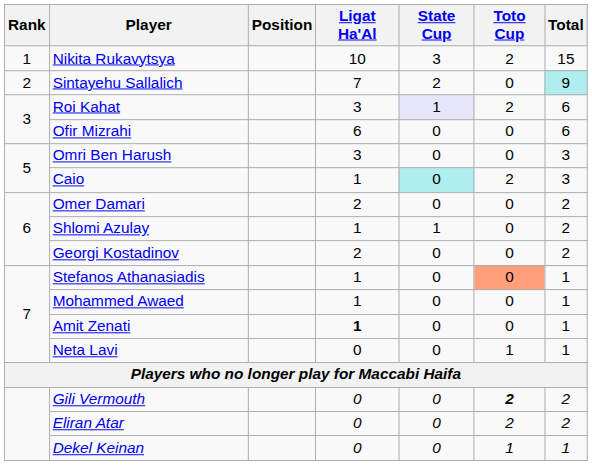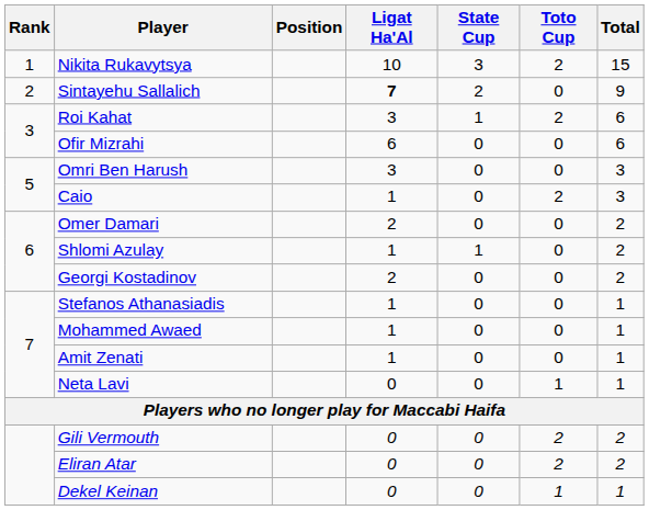Sintayehu Sallalich | Ligat Ha'Al: normal -> bold
Sintayehu Sallalich | Total: paleturquoise background -> no background
Roi Kahat | State Cup: lavender background -> no background
Caio | State Cup: paleturquoise background -> no background
Stefanos Athanasiadis | Toto Cup: lightsalmon background -> no background
Amit Zenati | Ligat Ha'Al: bold -> normal
Gili Vermouth | Toto Cup: bold -> normal
